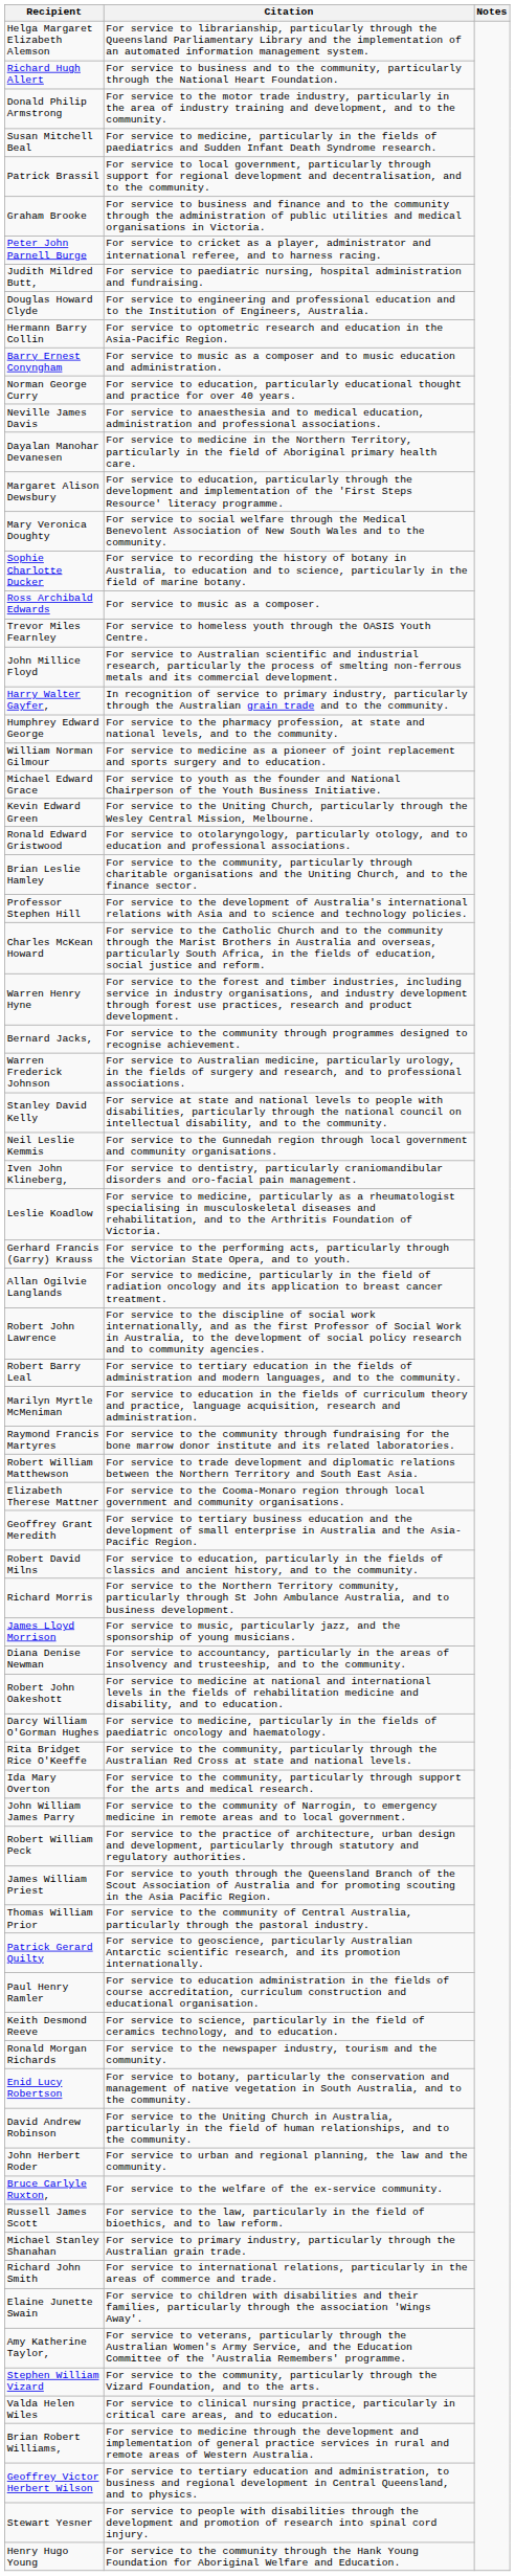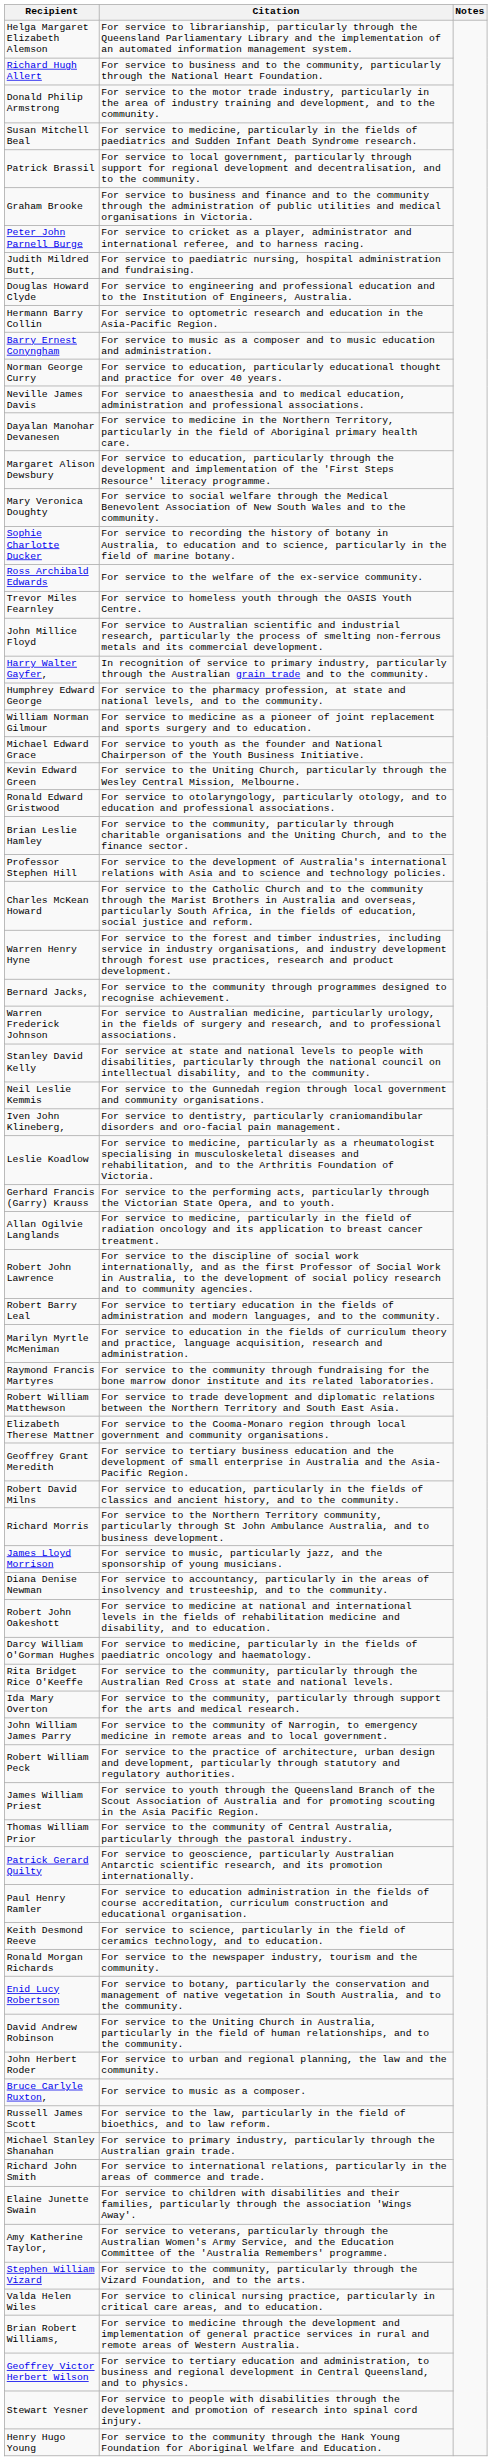Ross Archibald Edwards | Citation: For service to music as a composer. -> For service to the welfare of the ex-service community.
Bruce Carlyle Ruxton, | Citation: For service to the welfare of the ex-service community. -> For service to music as a composer.
